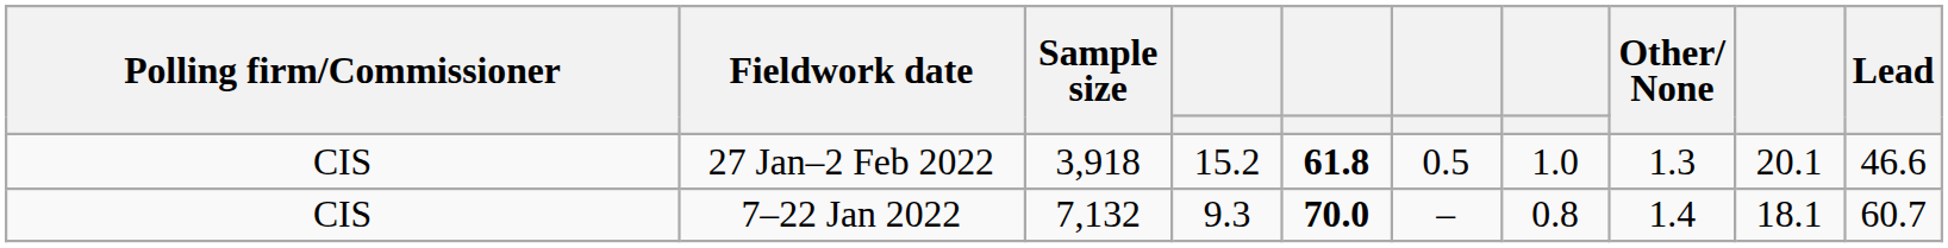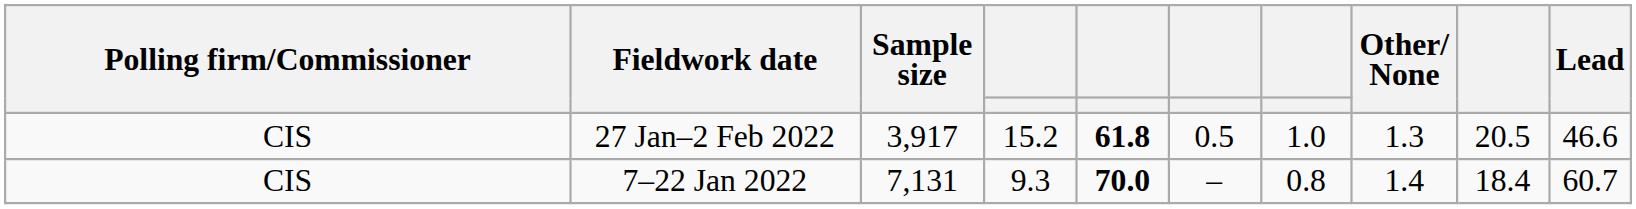27 Jan–2 Feb 2022 | Sample size: 3,918 -> 3,917
27 Jan–2 Feb 2022 | column 9: 20.1 -> 20.5
7–22 Jan 2022 | Sample size: 7,132 -> 7,131
7–22 Jan 2022 | column 9: 18.1 -> 18.4
